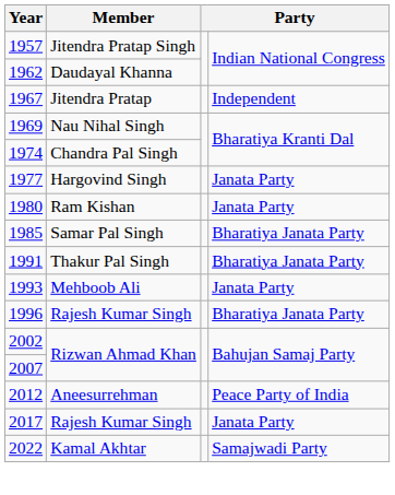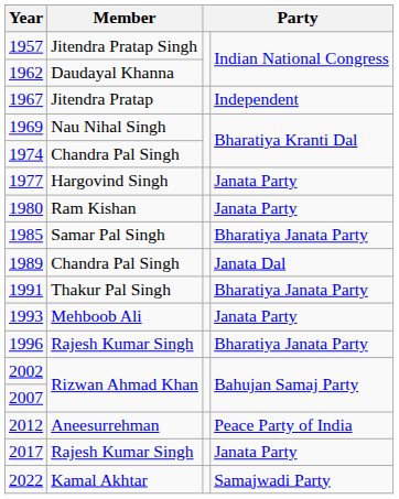+ row: 1989 | Chandra Pal Singh | Janata Dal
